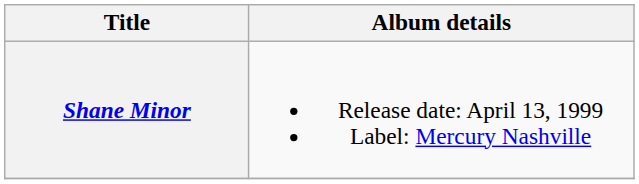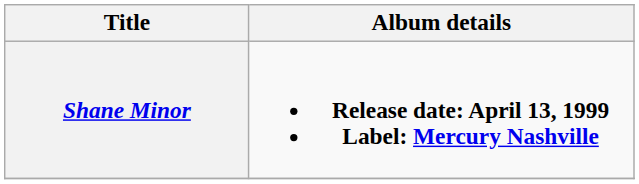Shane Minor | Album details: normal -> bold
